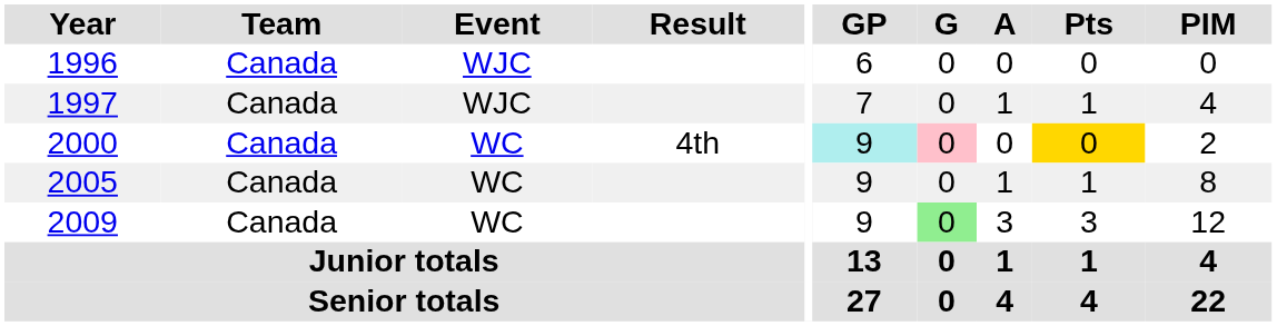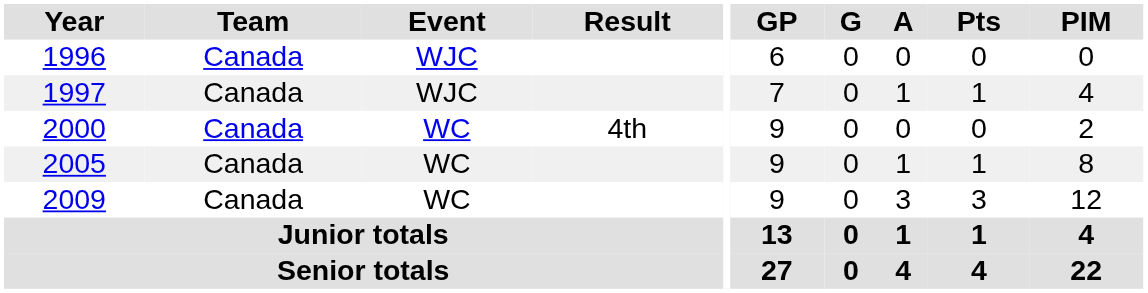2000 | GP: paleturquoise background -> no background
2000 | G: pink background -> no background
2000 | Pts: gold background -> no background
2009 | G: lightgreen background -> no background
